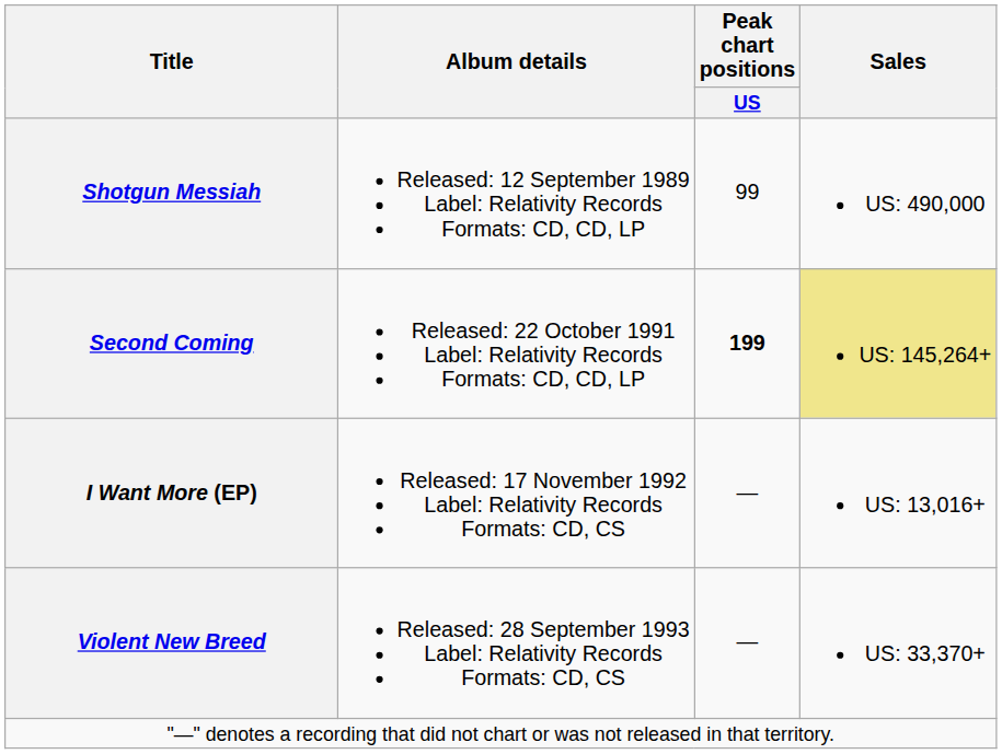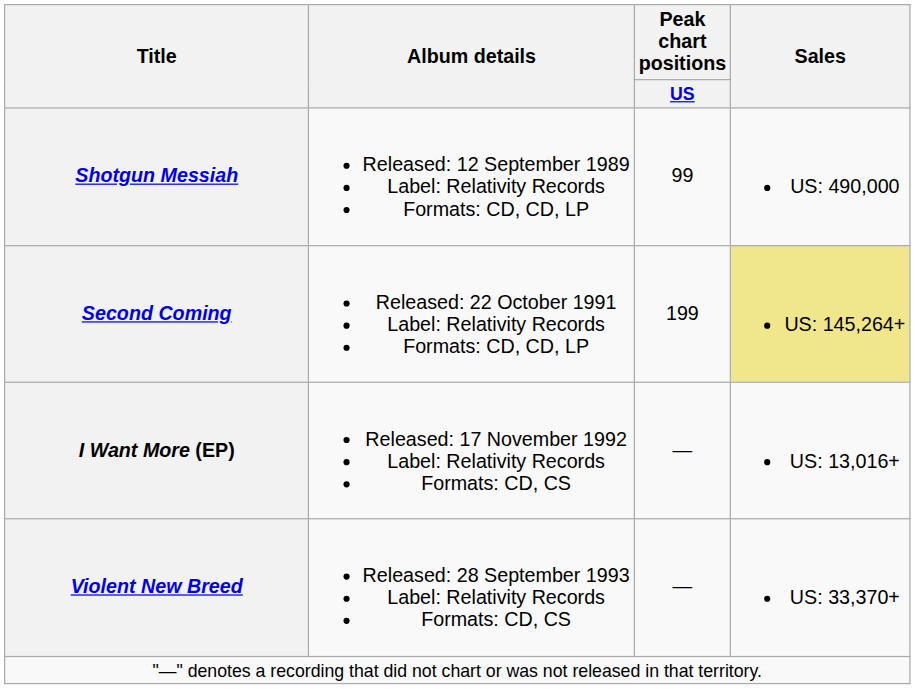Second Coming | Peak chart positions / US: bold -> normal
